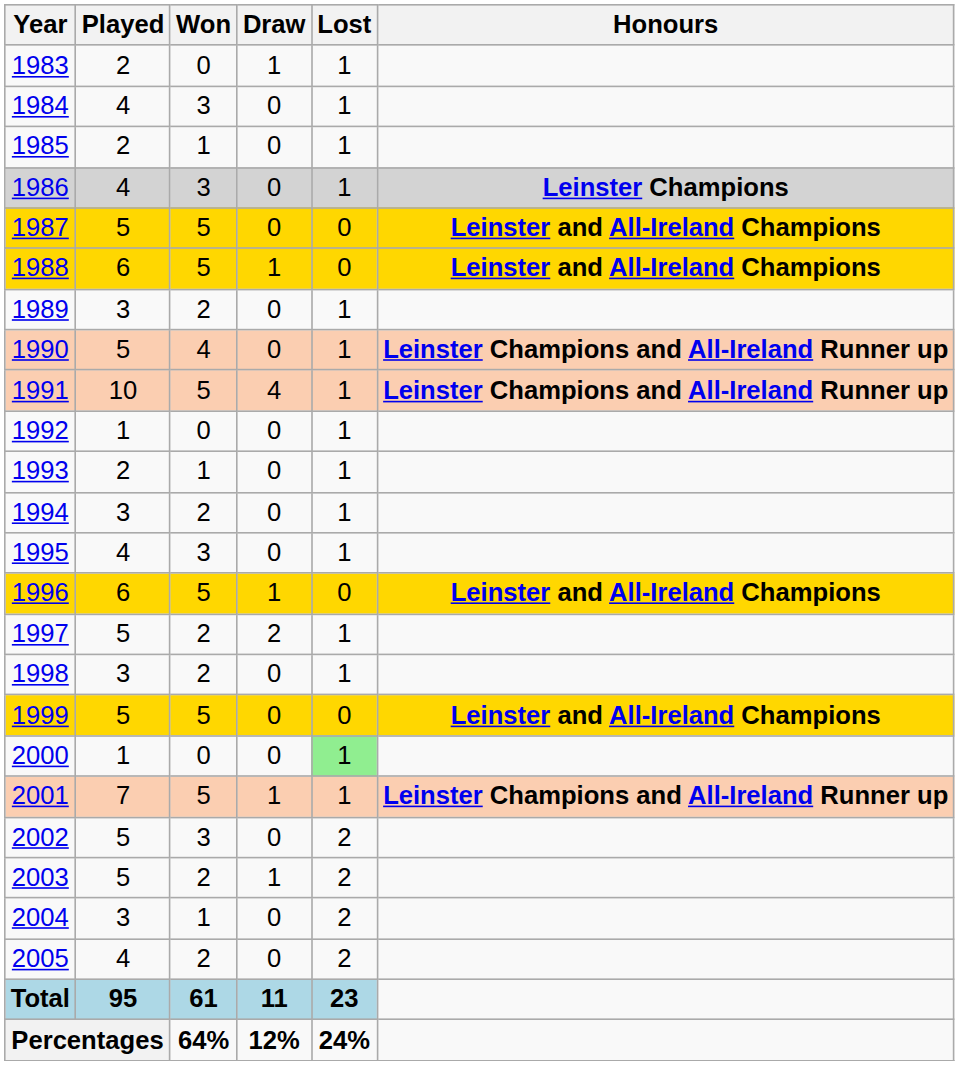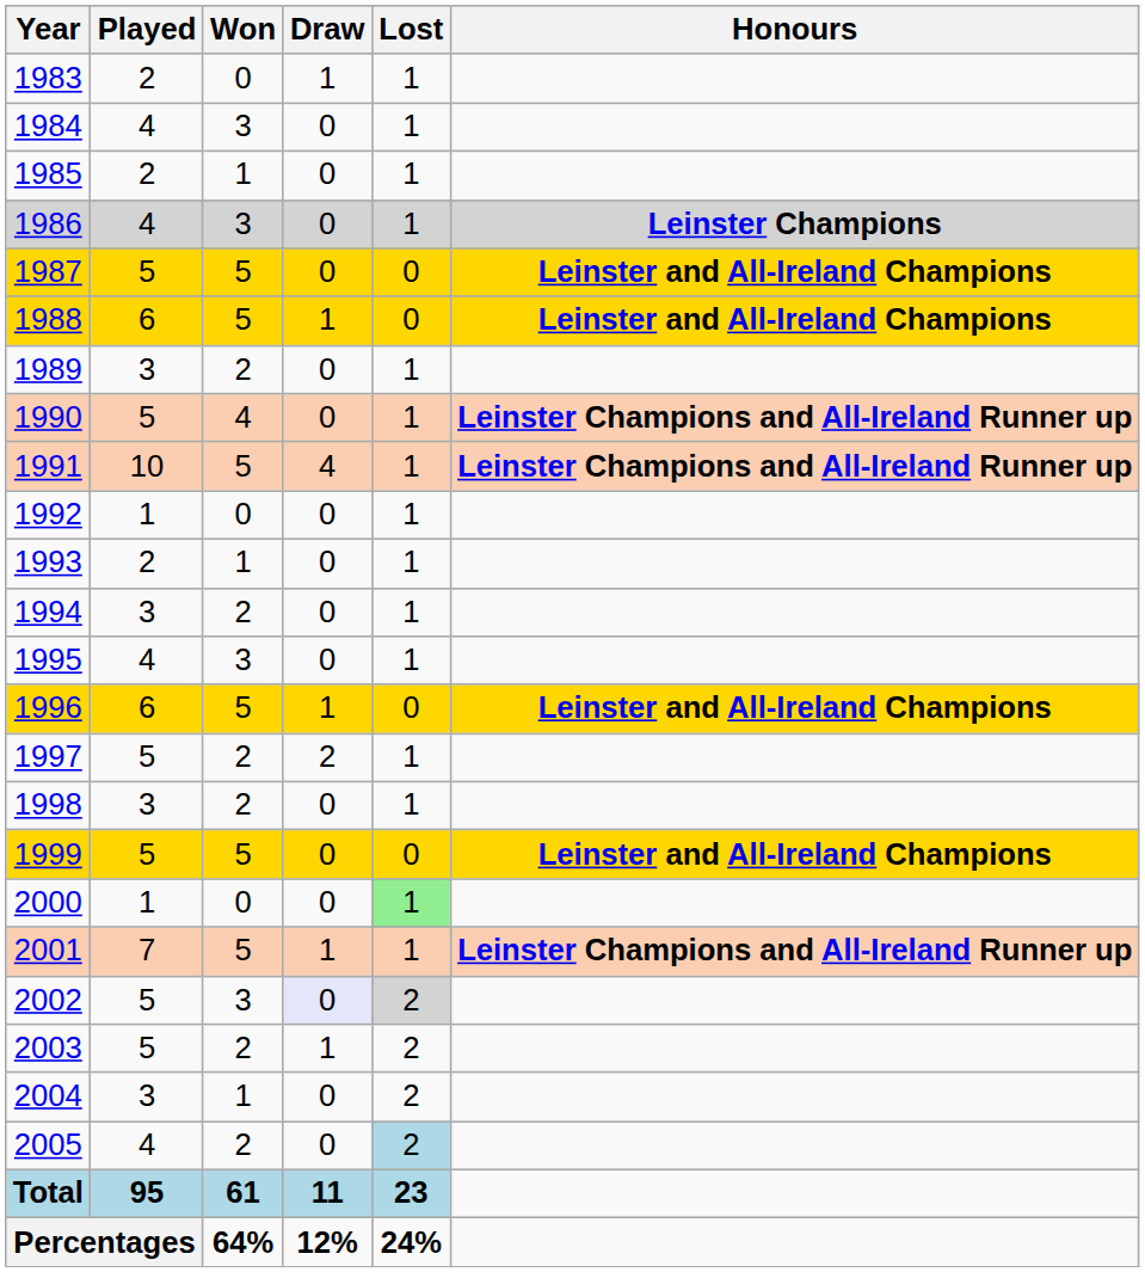2002 | Draw: no background -> lavender background
2002 | Lost: no background -> lightgrey background
2005 | Lost: no background -> lightblue background
